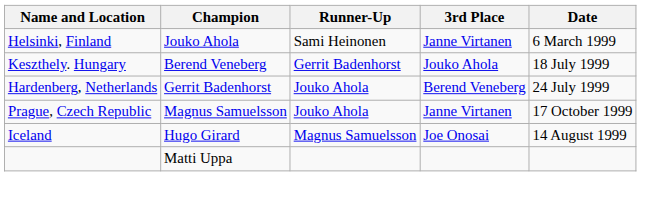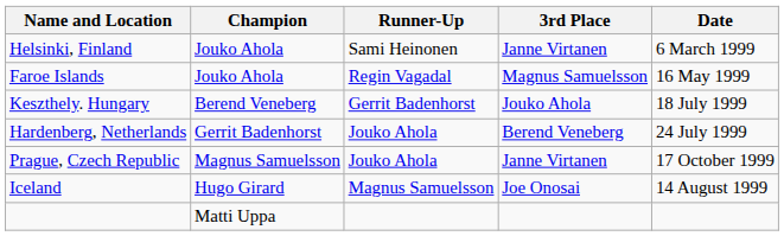+ row: Faroe Islands | Jouko Ahola | Regin Vagadal | Magnus Samuelsson | 16 May 1999
